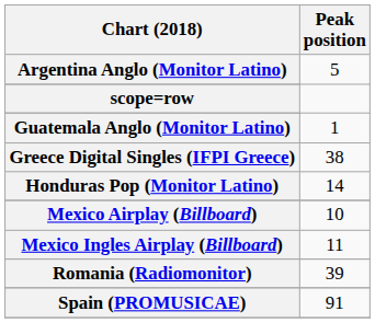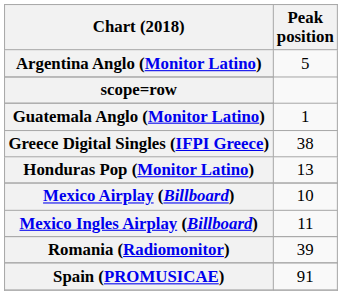Honduras Pop (Monitor Latino) | Peak position: 14 -> 13
